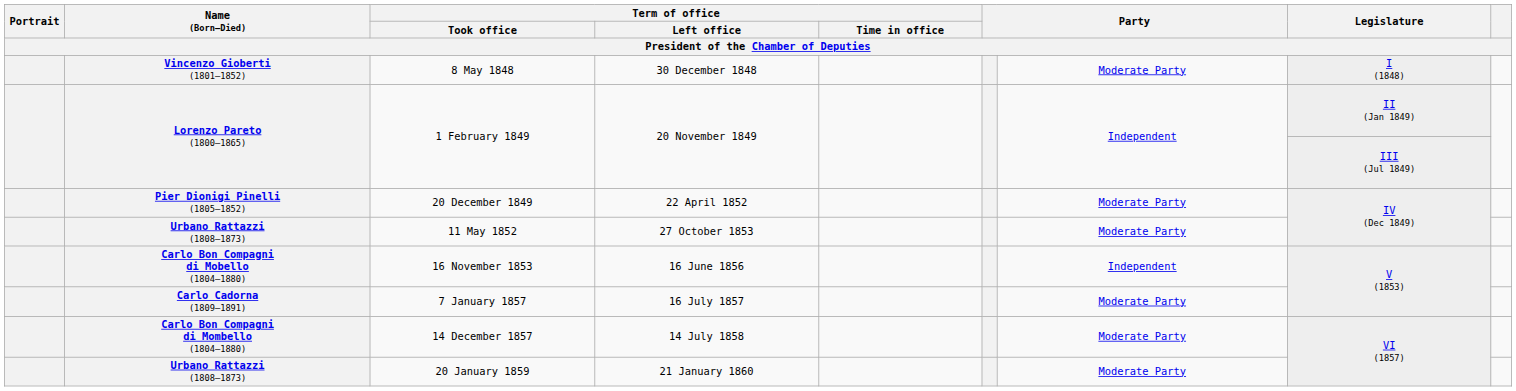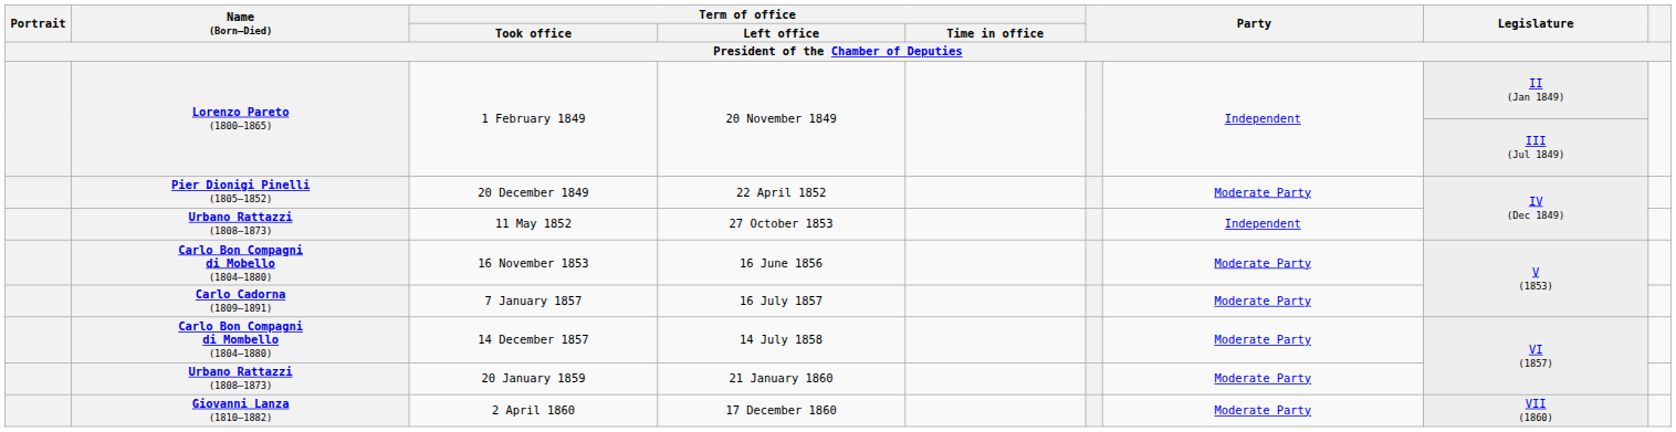- row: Vincenzo Gioberti (1801–1852) | 8 May 1848 | 30 December 1848 | Moderate Party | I (1848)
11 May 1852 | column 7: Moderate Party -> Independent
16 November 1853 | column 7: Independent -> Moderate Party
+ row: Giovanni Lanza (1810–1882) | 2 April 1860 | 17 December 1860 | Moderate Party | VII (1860)
